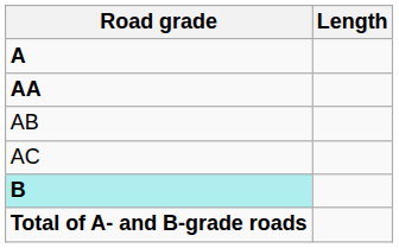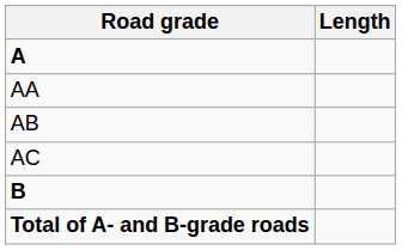AA | Road grade: bold -> normal
B | Road grade: paleturquoise background -> no background
